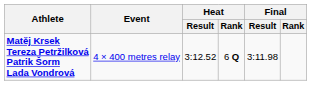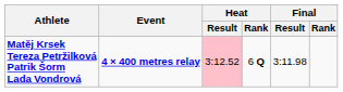Matěj Krsek Tereza Petržilková Patrik Šorm Lada Vondrová | Event: normal -> bold
Matěj Krsek Tereza Petržilková Patrik Šorm Lada Vondrová | Heat / Result: no background -> pink background
